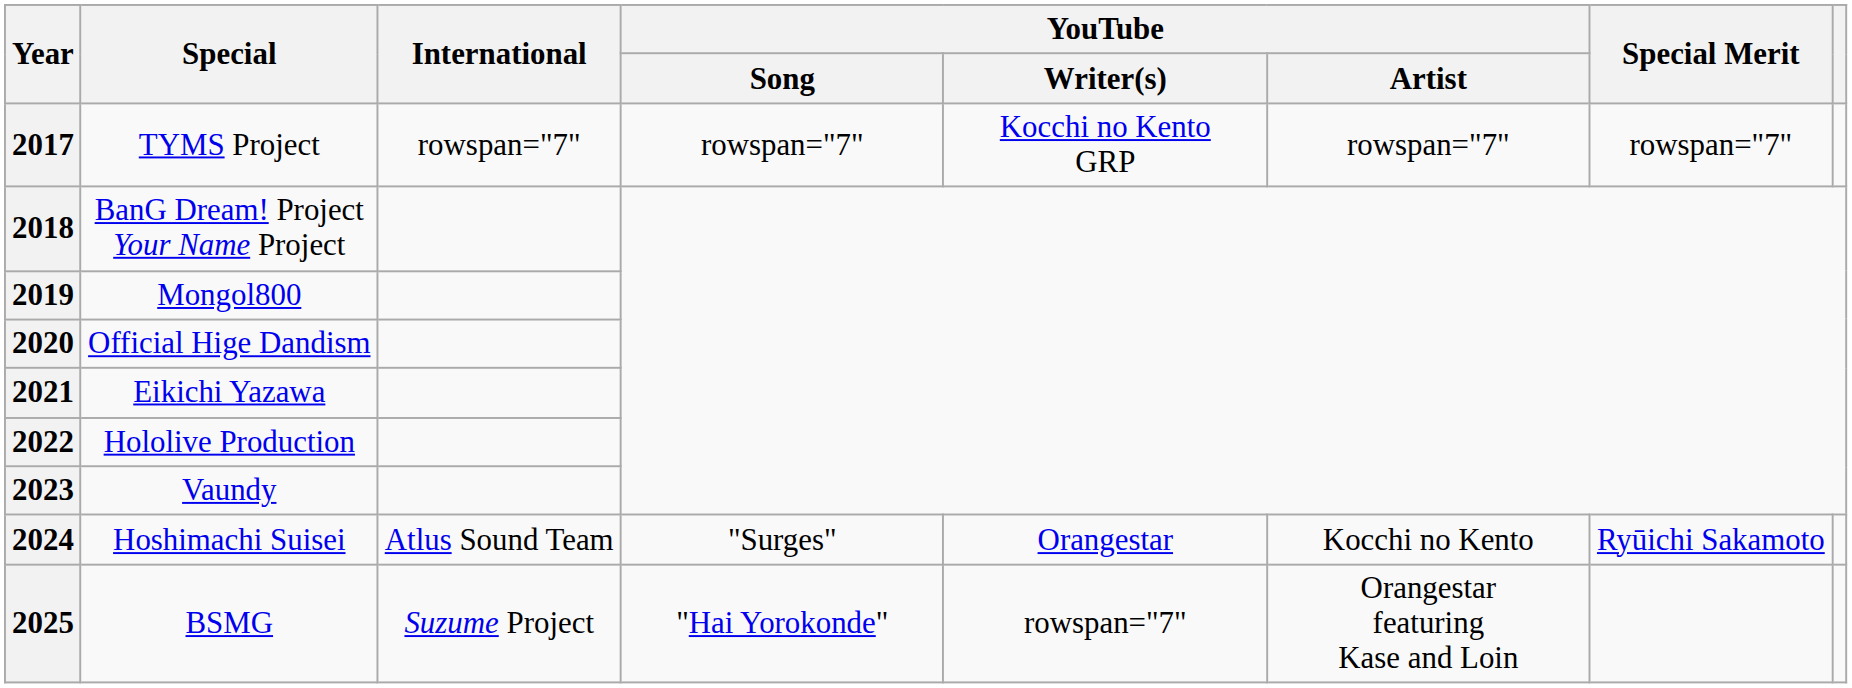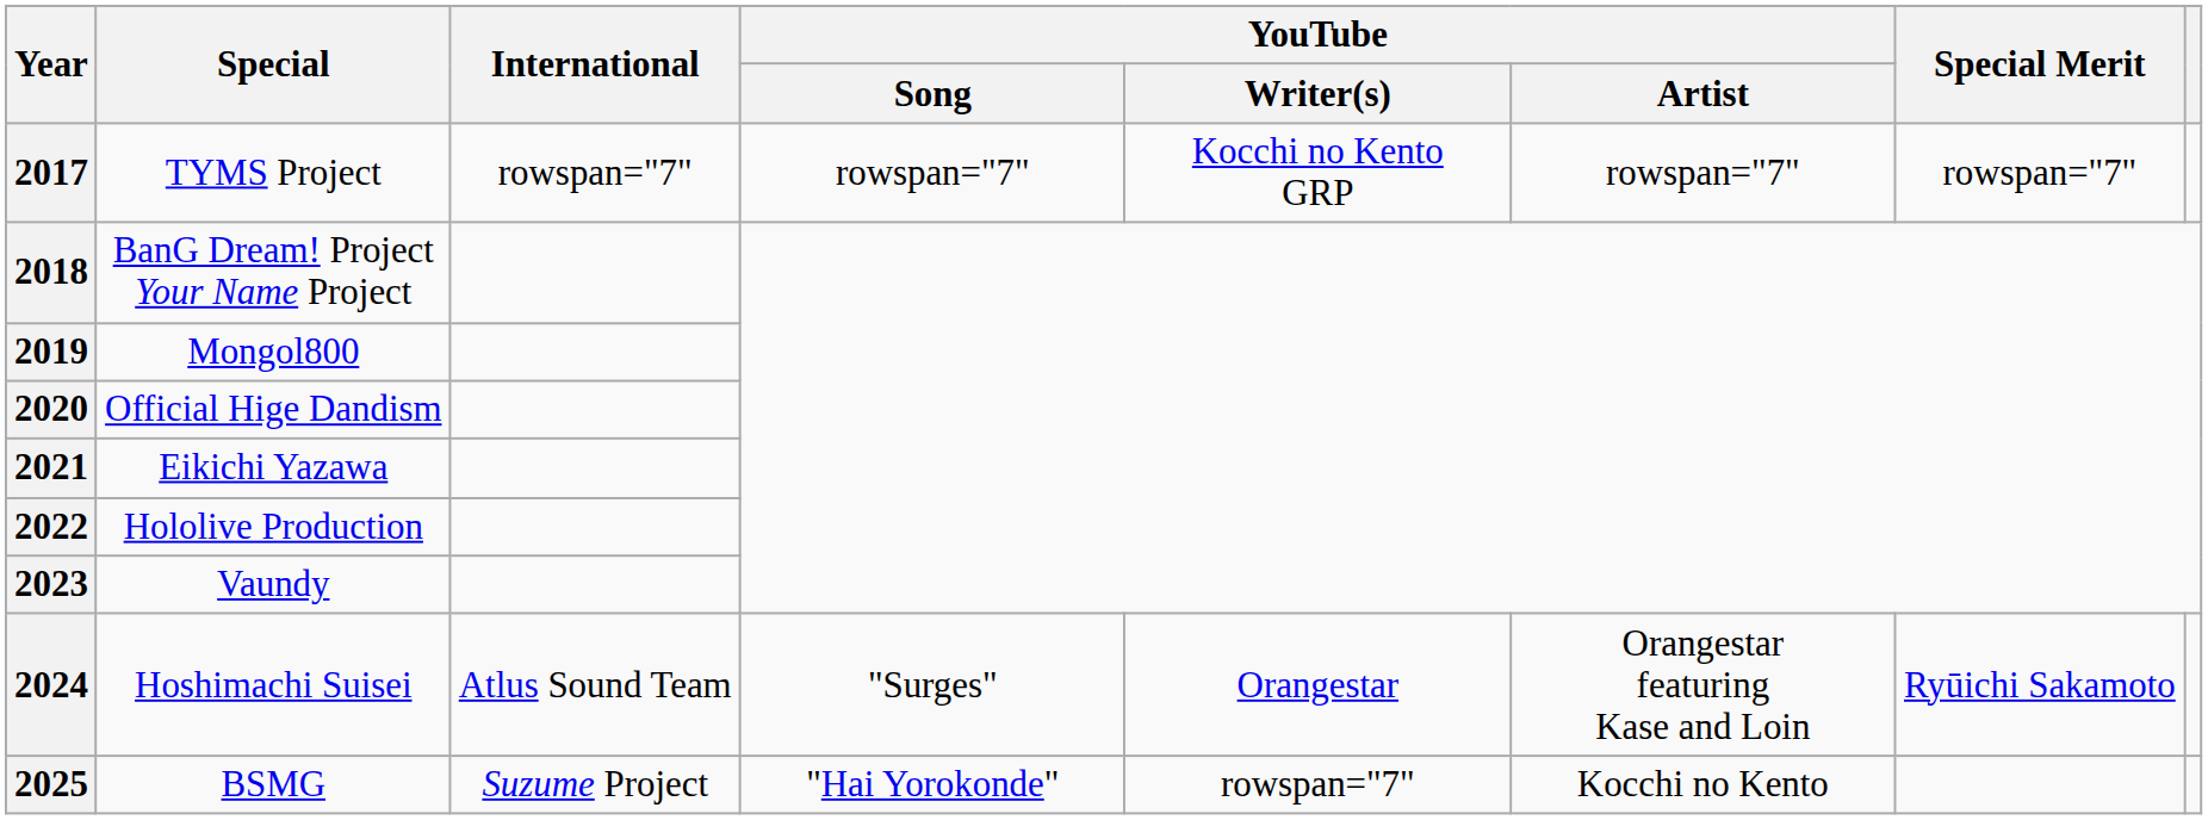2024 | YouTube / Artist: Kocchi no Kento -> Orangestar featuring Kase and Loin
2025 | YouTube / Artist: Orangestar featuring Kase and Loin -> Kocchi no Kento
